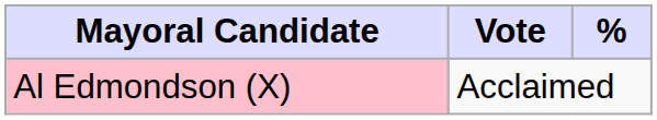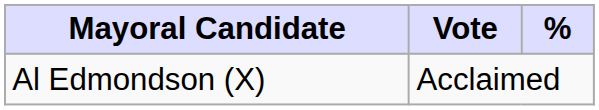Al Edmondson (X) | Mayoral Candidate: pink background -> no background
